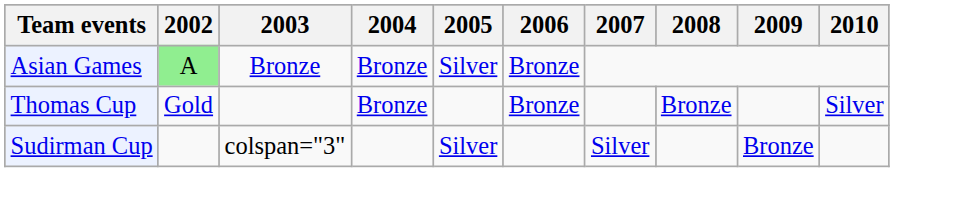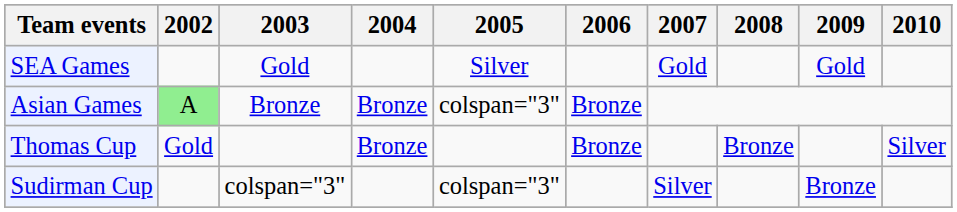+ row: SEA Games | Gold | Silver | Gold | Gold
Asian Games | 2005: Silver -> colspan="3"
Sudirman Cup | 2005: Silver -> colspan="3"
